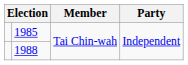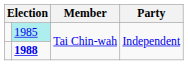1985 | column 2: no background -> paleturquoise background
1988 | column 2: normal -> bold
